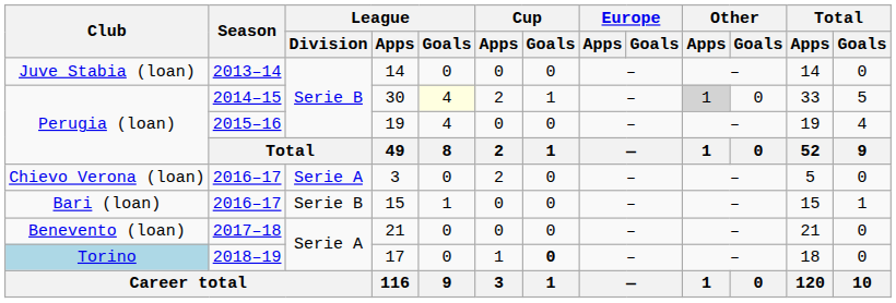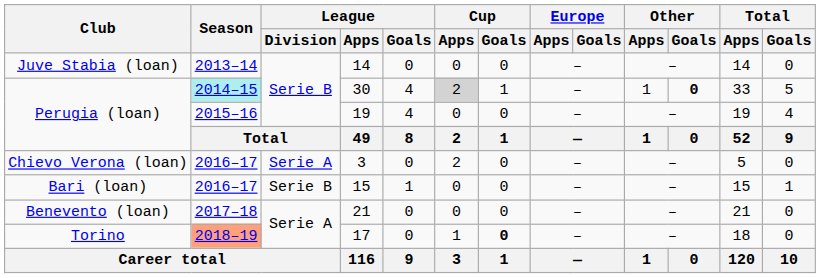30 | Season: no background -> paleturquoise background
30 | League / Goals: lightyellow background -> no background
30 | Cup / Apps: no background -> lightgrey background
30 | Other / Apps: lightgrey background -> no background
30 | Other / Goals: normal -> bold
17 | Club: lightblue background -> no background
17 | Season: no background -> lightsalmon background
